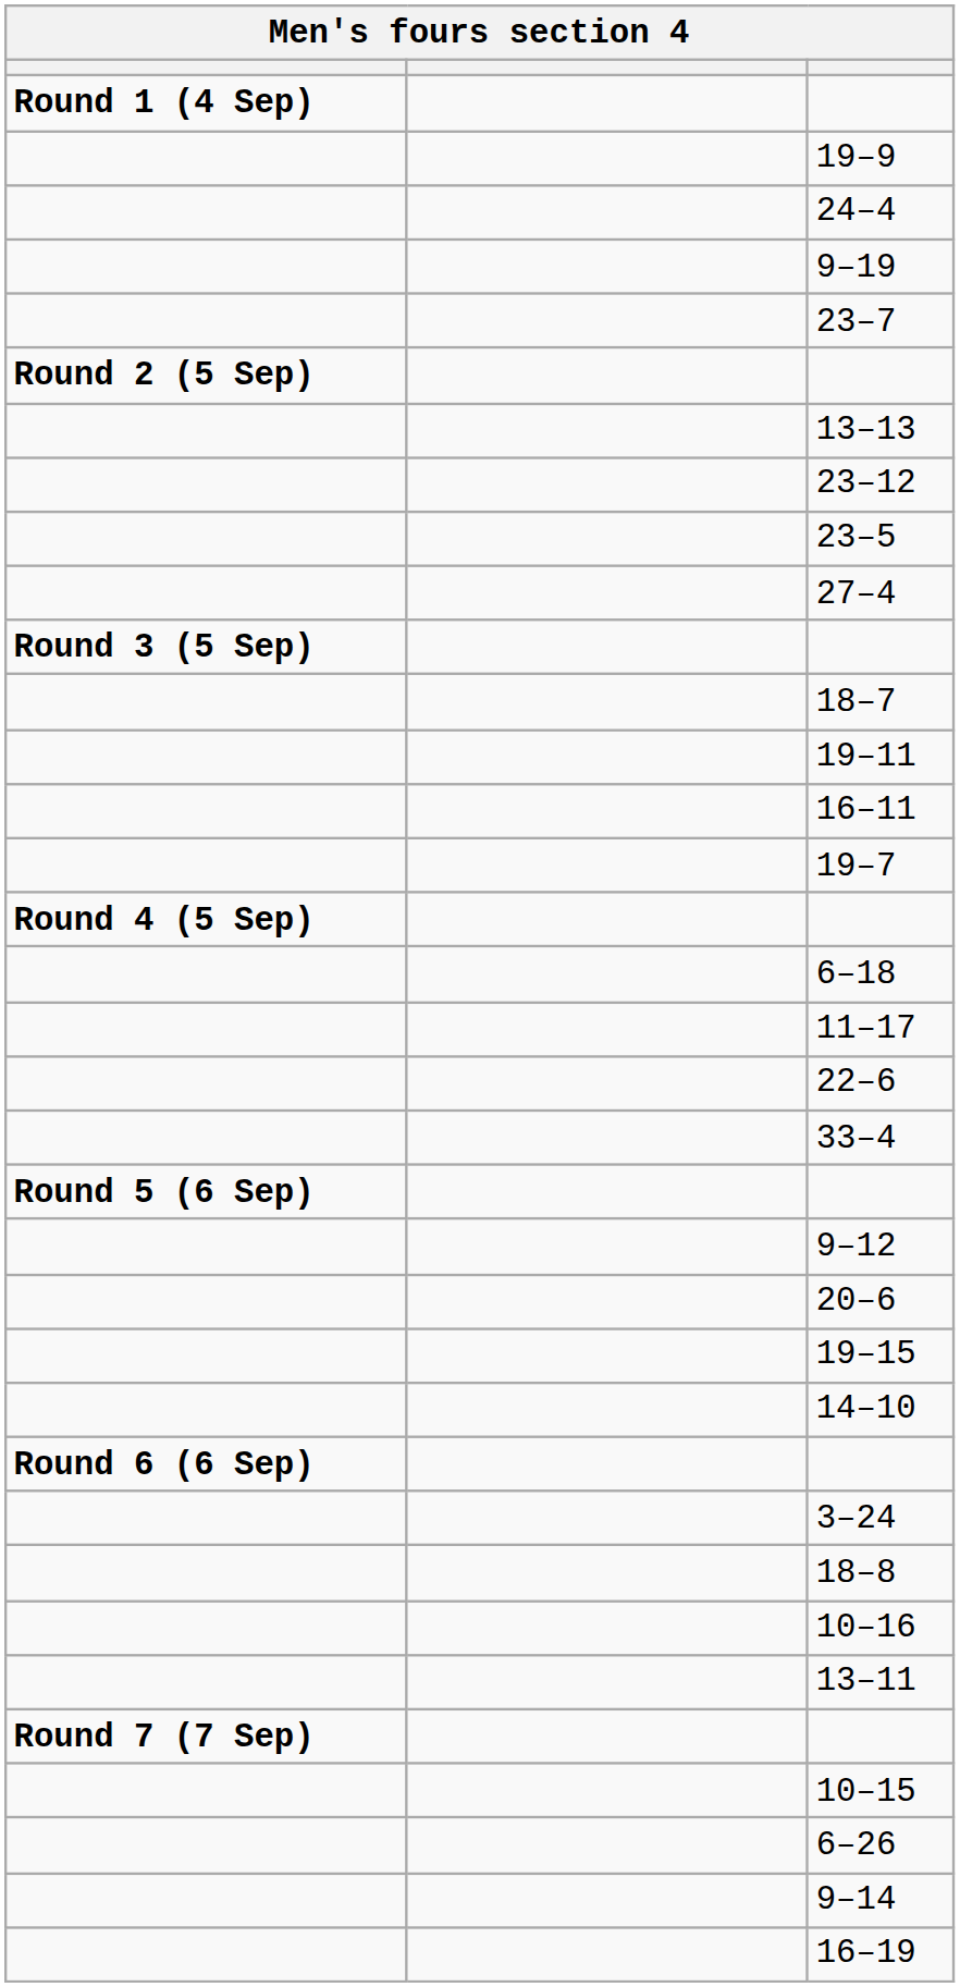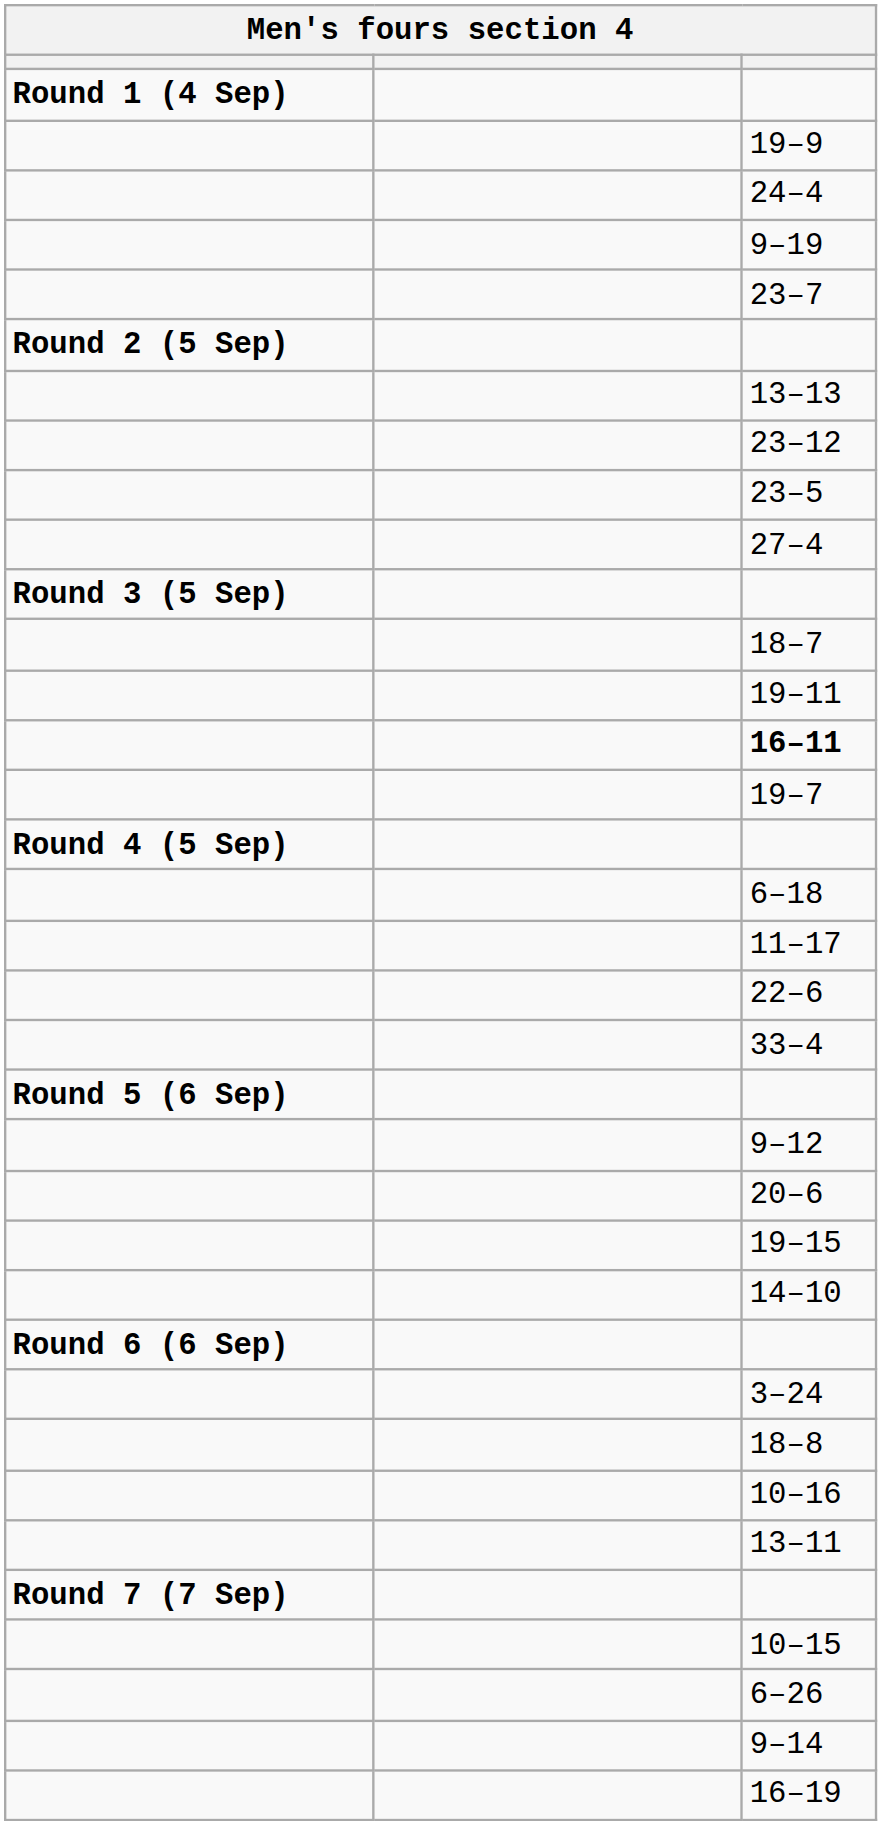16–11 | column 3: normal -> bold
